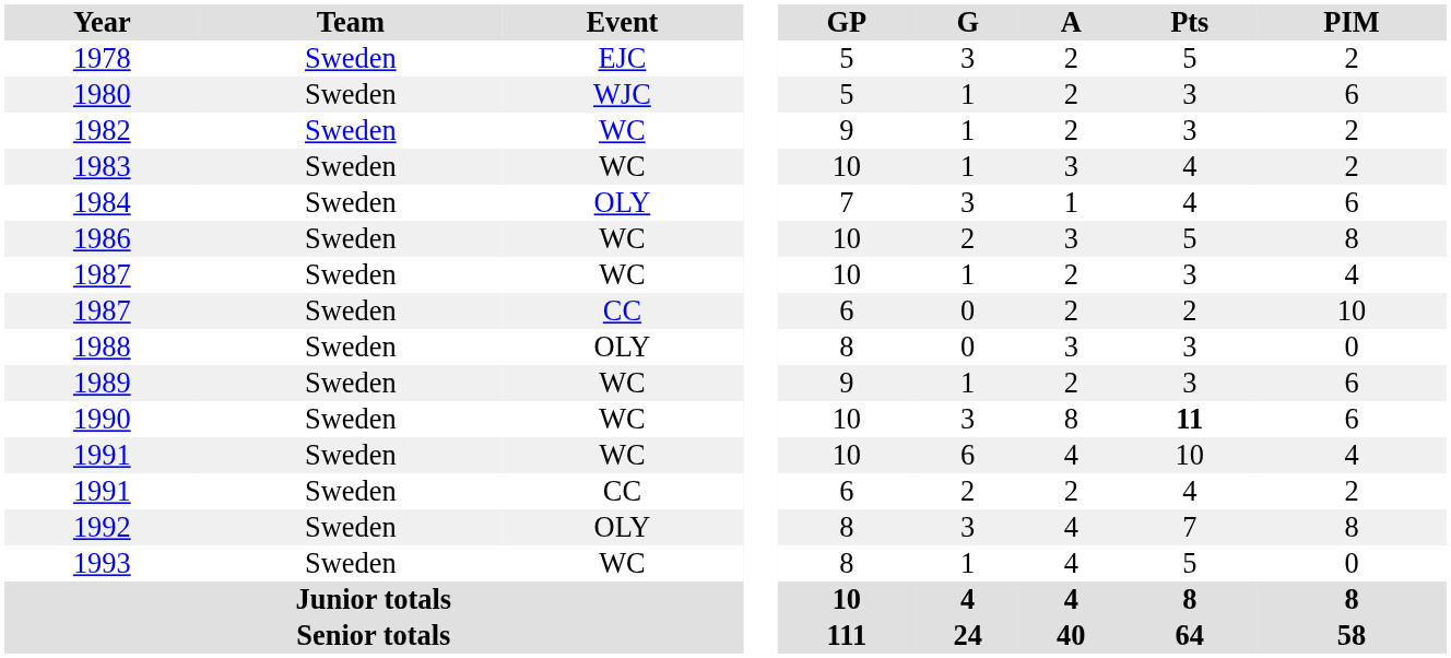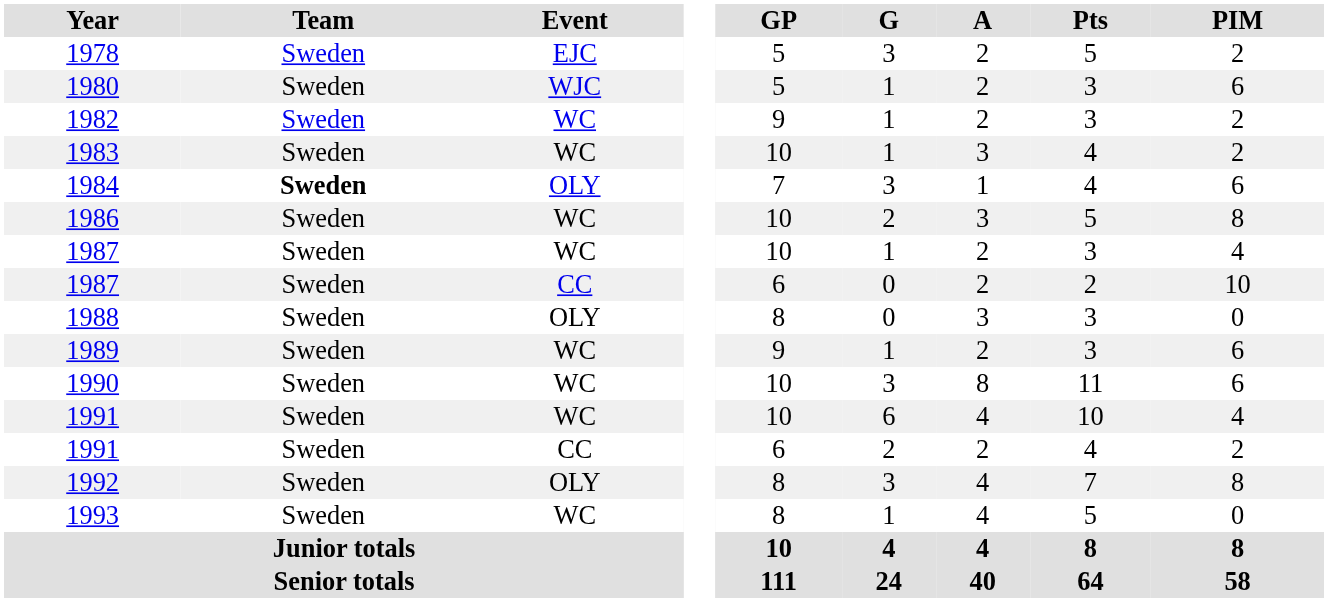1984 | Team: normal -> bold
1990 | Pts: bold -> normal
